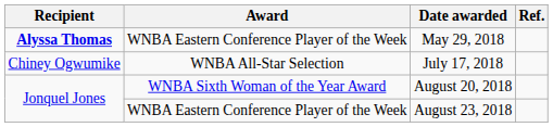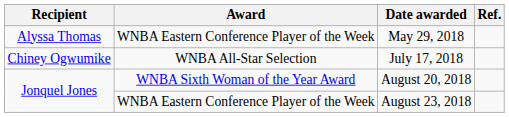May 29, 2018 | Recipient: bold -> normal
